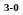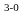row 1 | column 1: bold -> normal
